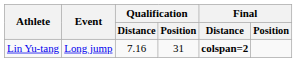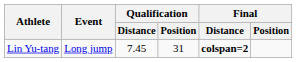Lin Yu-tang | Qualification / Distance: 7.16 -> 7.45
